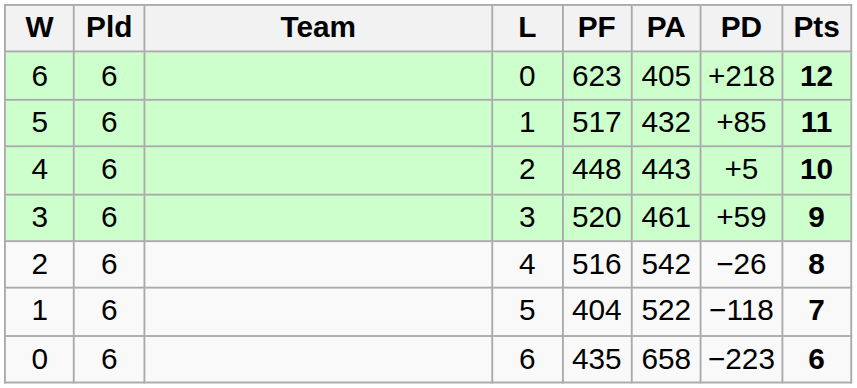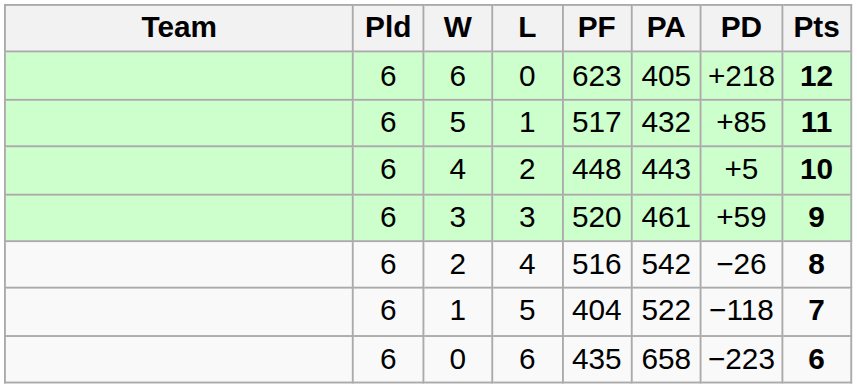columns swapped: Team <-> W
